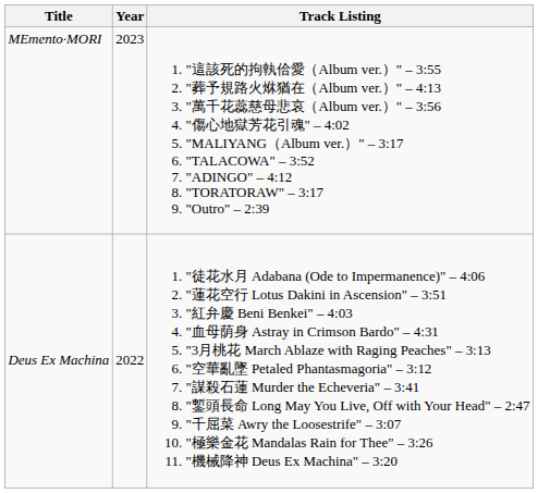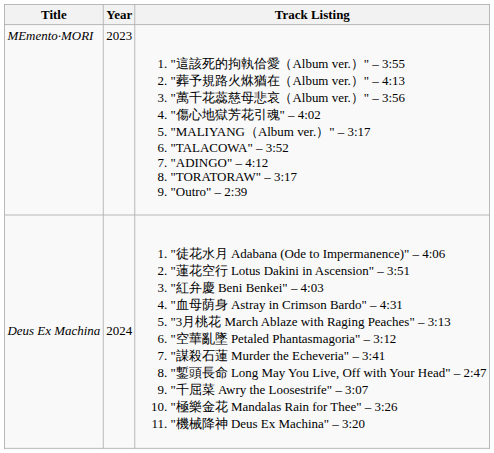Deus Ex Machina | Year: 2022 -> 2024
